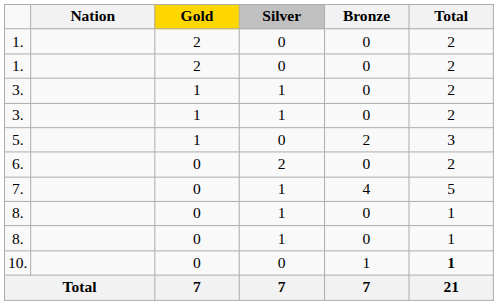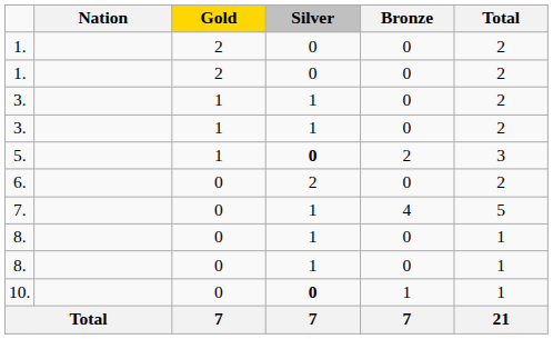5. | Silver: normal -> bold
10. | Silver: normal -> bold
10. | Total: bold -> normal
